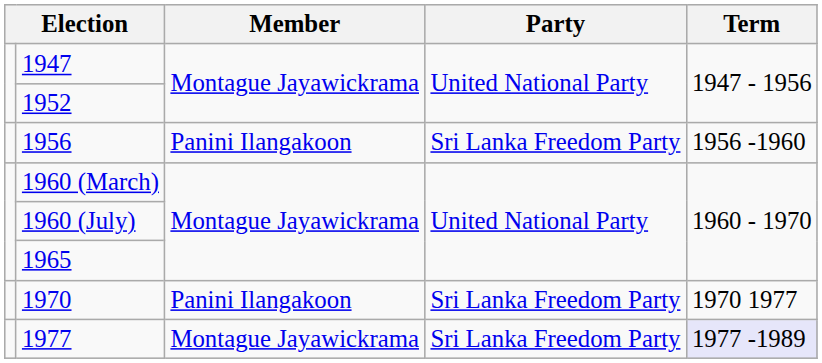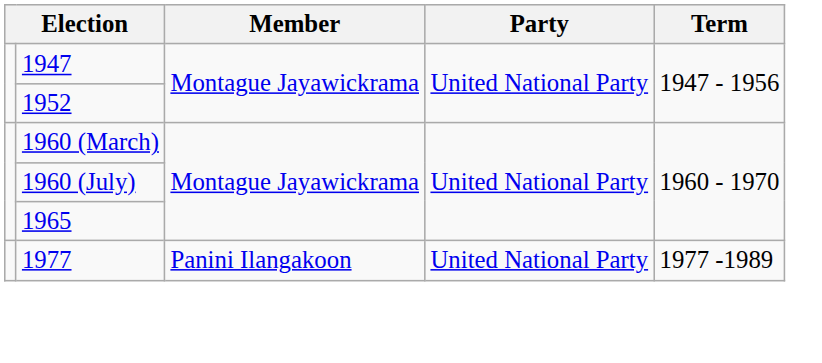- row: 1956 | Panini Ilangakoon | Sri Lanka Freedom Party | 1956 -1960
- row: 1970 | Panini Ilangakoon | Sri Lanka Freedom Party | 1970 1977
1977 | Member: Montague Jayawickrama -> Panini Ilangakoon
1977 | Party: Sri Lanka Freedom Party -> United National Party
1977 | Term: lavender background -> no background
